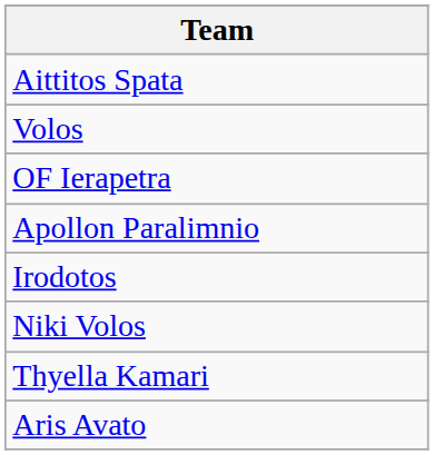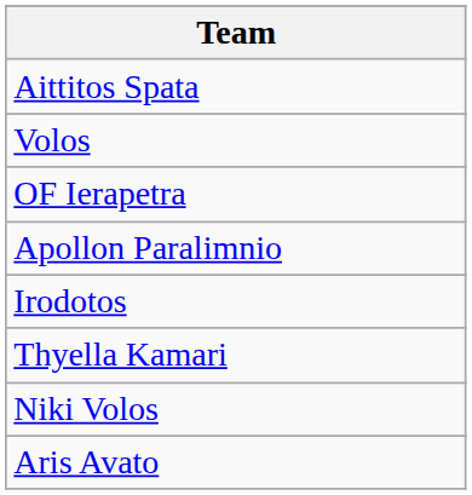row 7 | column 1: Niki Volos -> Thyella Kamari
row 8 | column 1: Thyella Kamari -> Niki Volos
